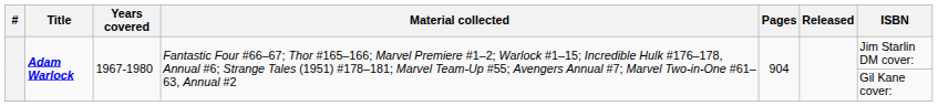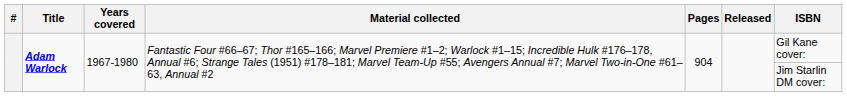row 2 | ISBN: Jim Starlin DM cover: -> Gil Kane cover:
row 3 | ISBN: Gil Kane cover: -> Jim Starlin DM cover:
